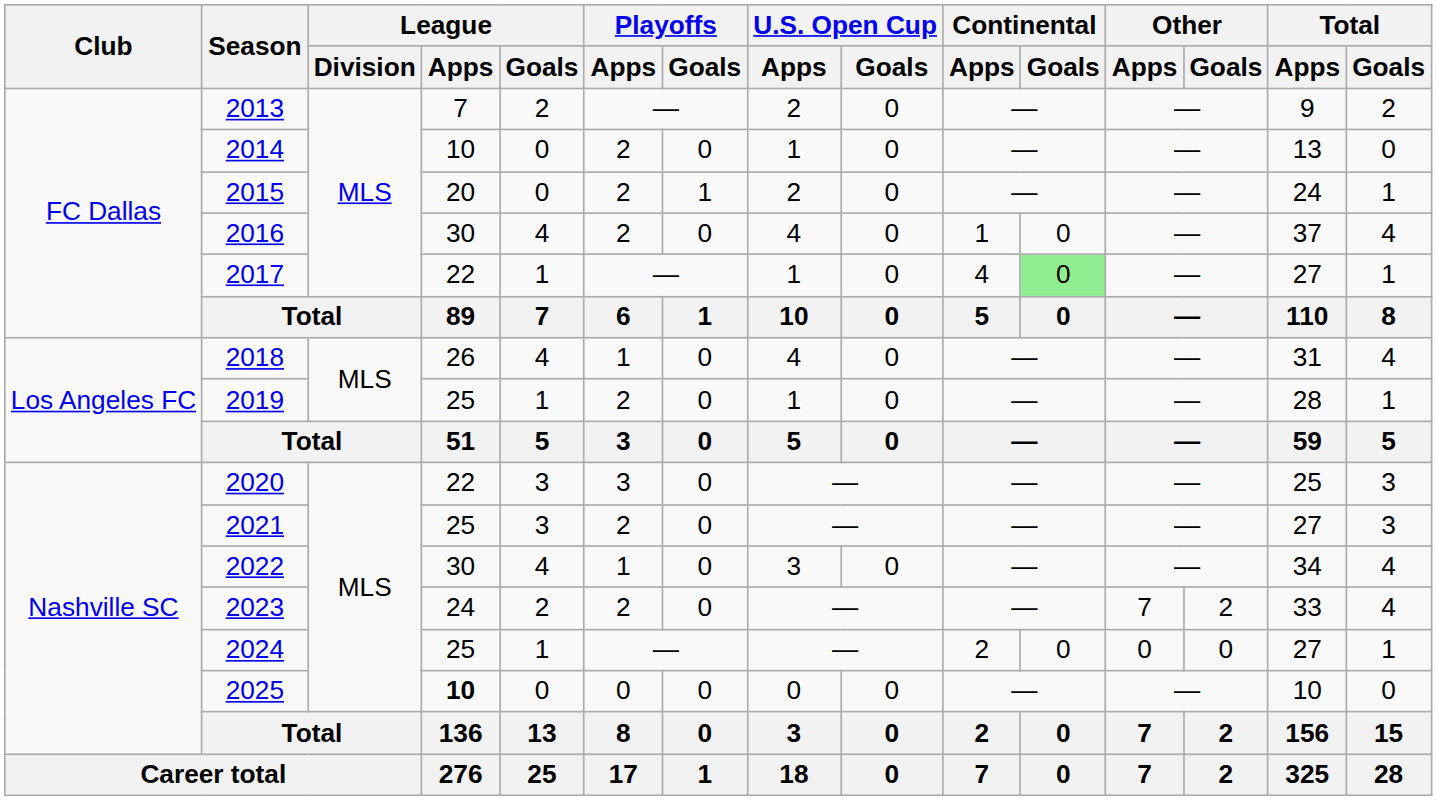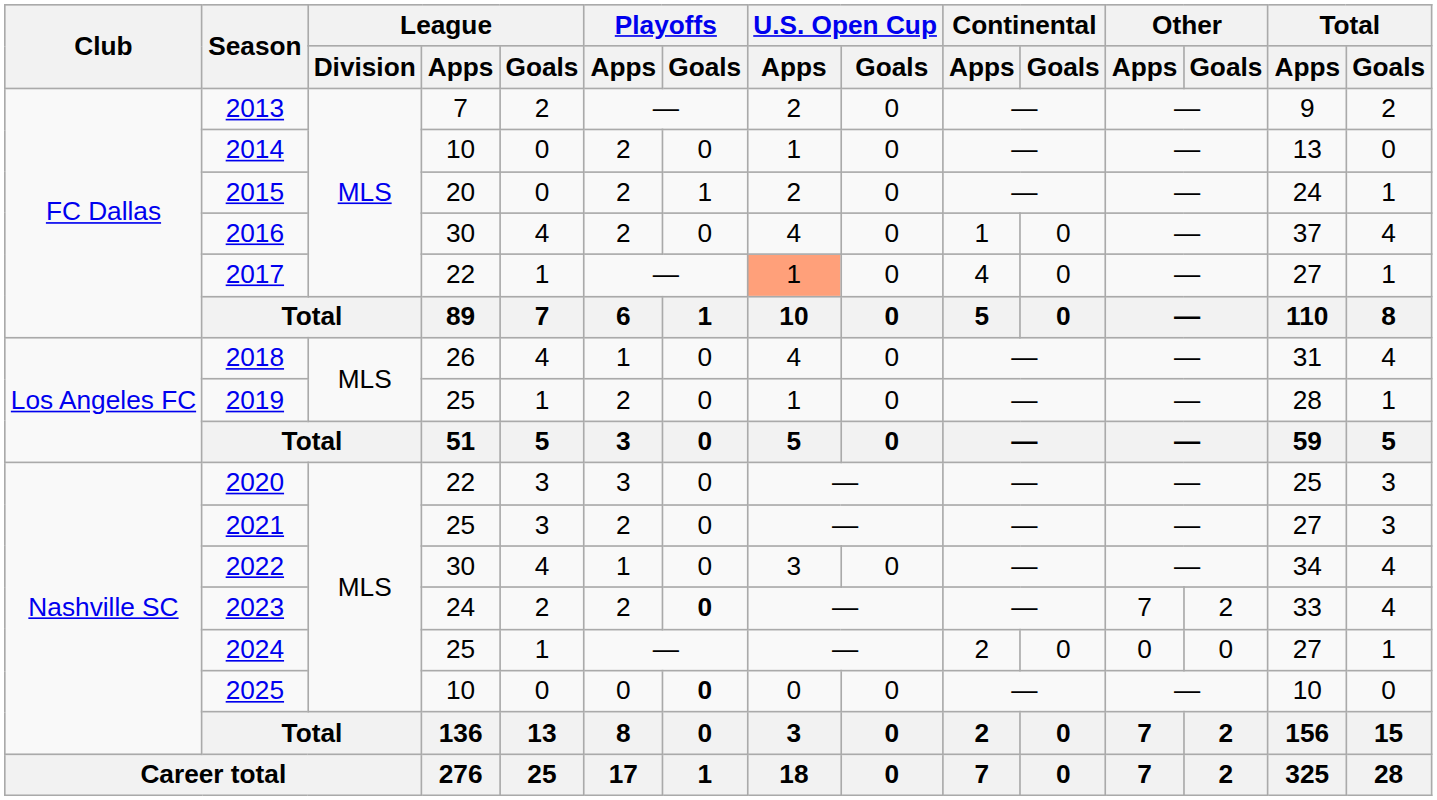2017 | U.S. Open Cup / Apps: no background -> lightsalmon background
2017 | Continental / Goals: lightgreen background -> no background
2023 | Playoffs / Goals: normal -> bold
2025 | League / Apps: bold -> normal
2025 | Playoffs / Goals: normal -> bold
